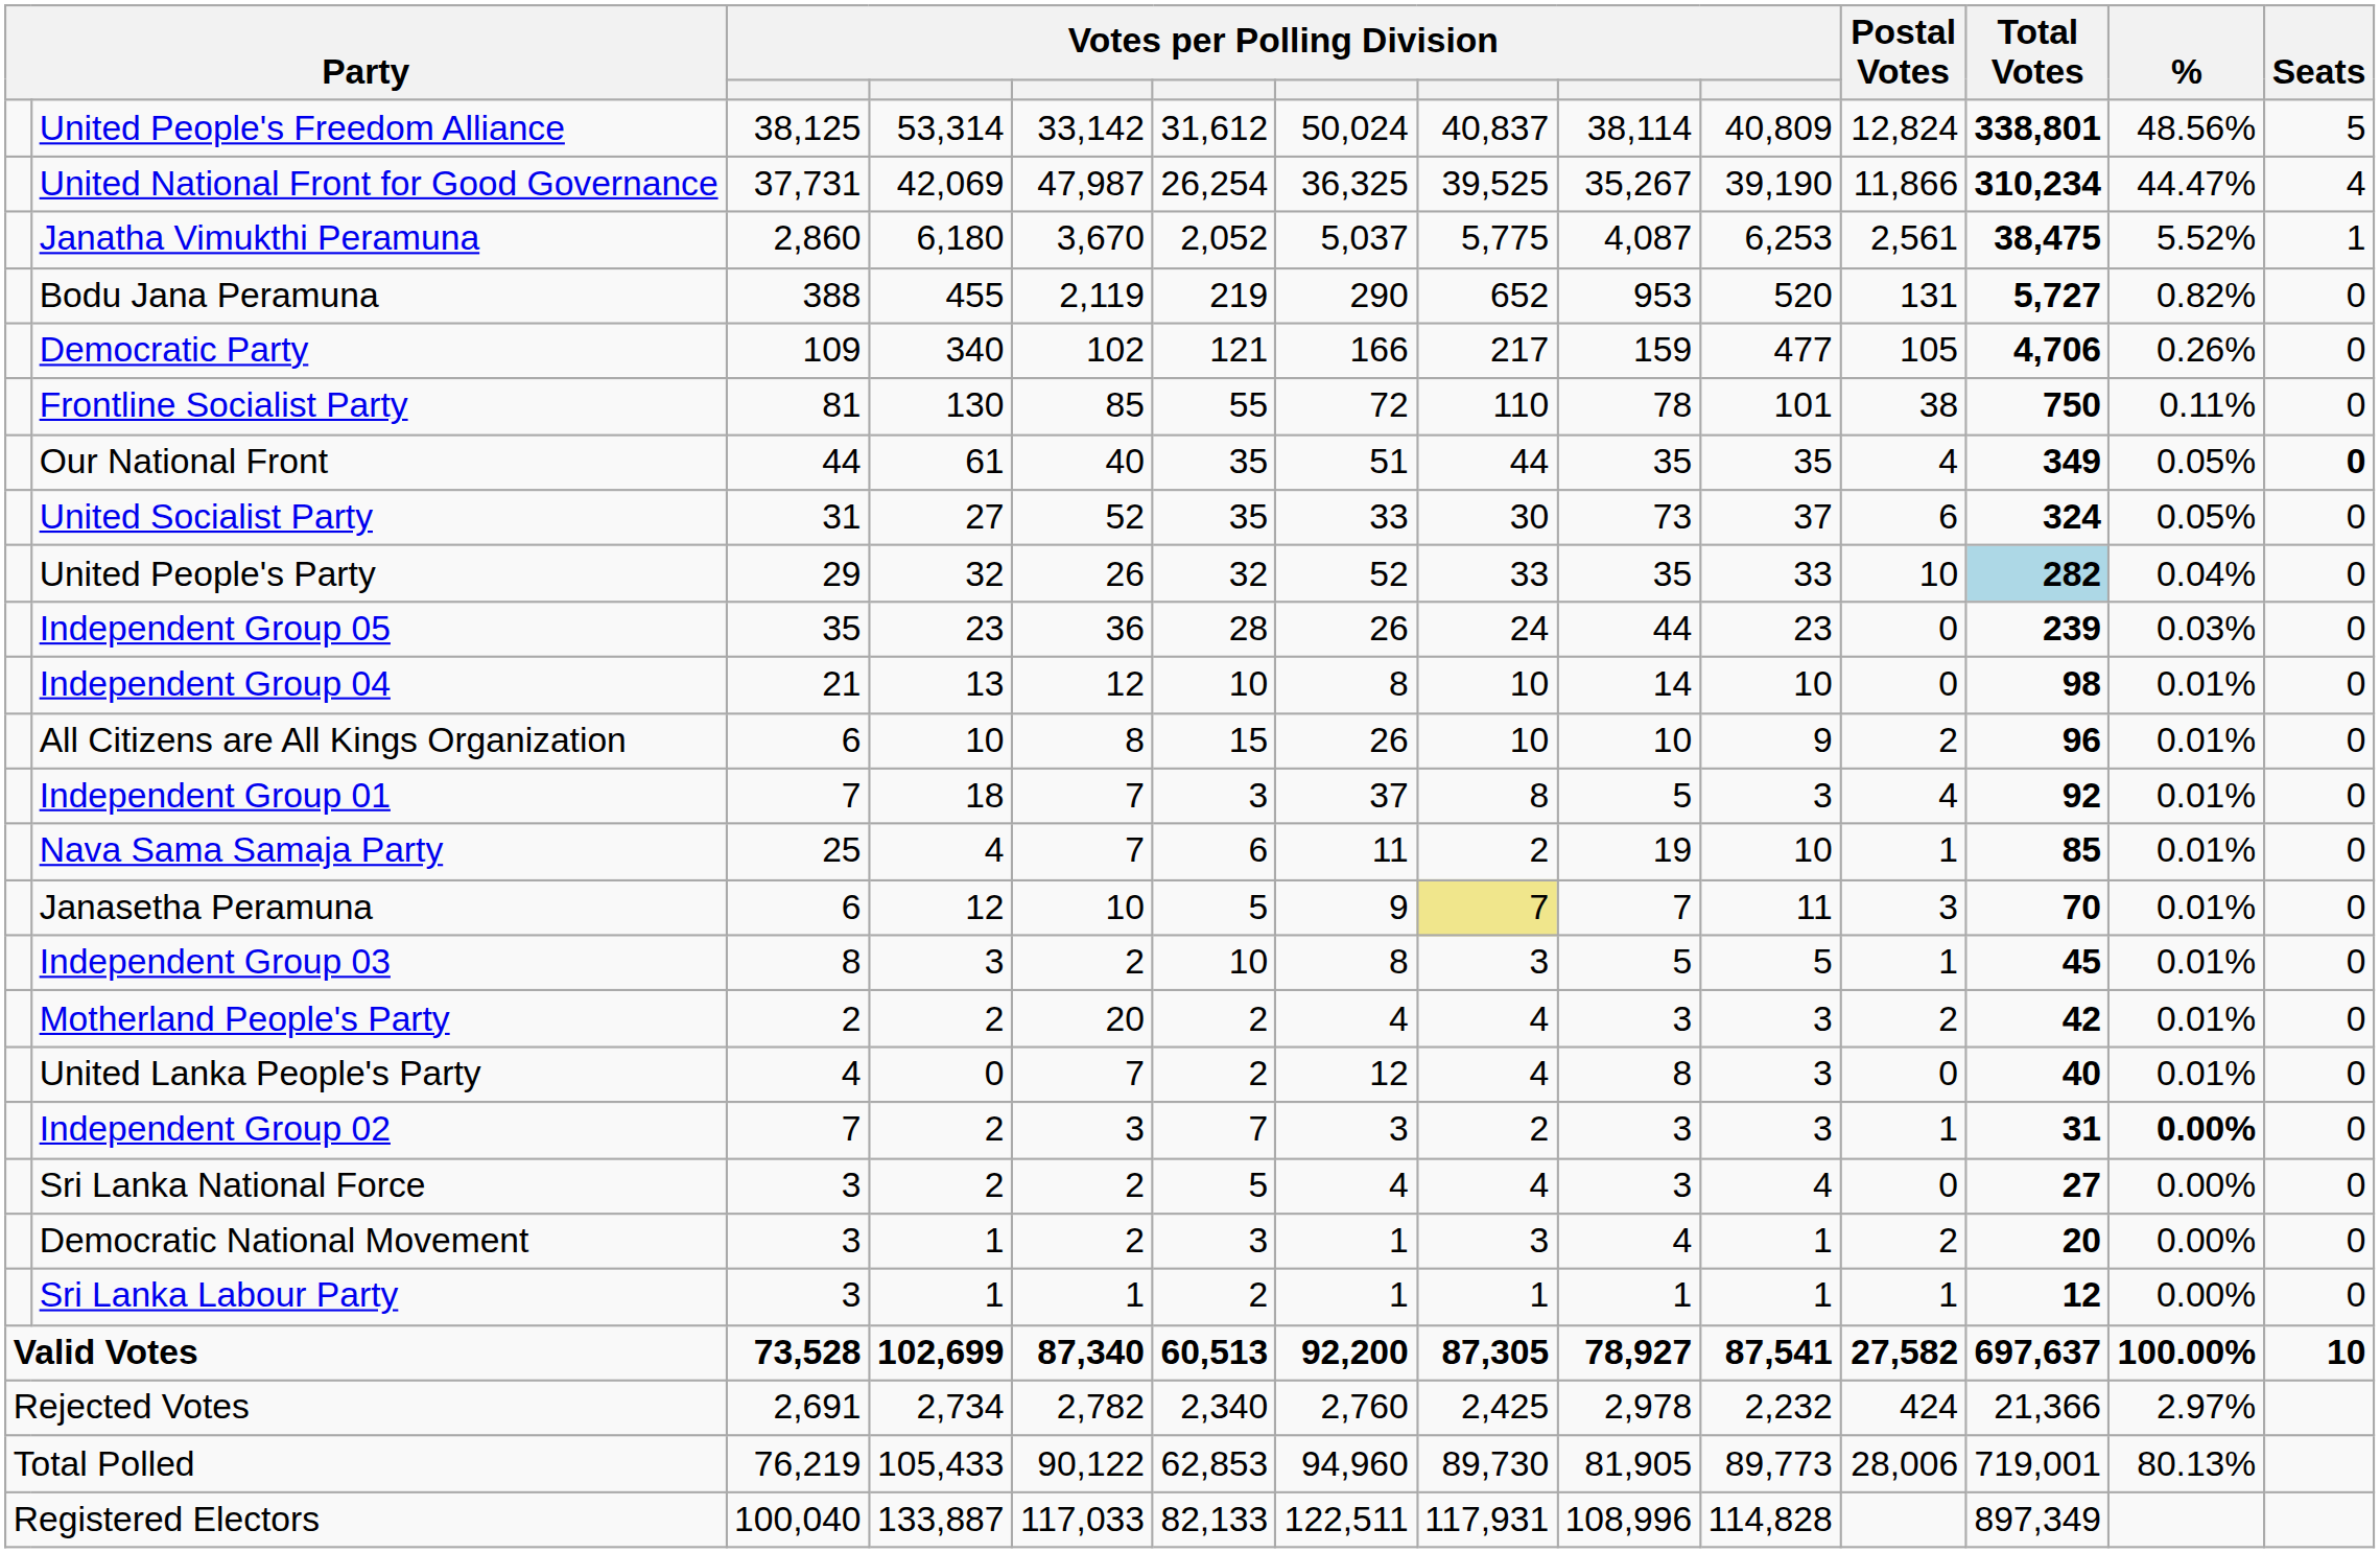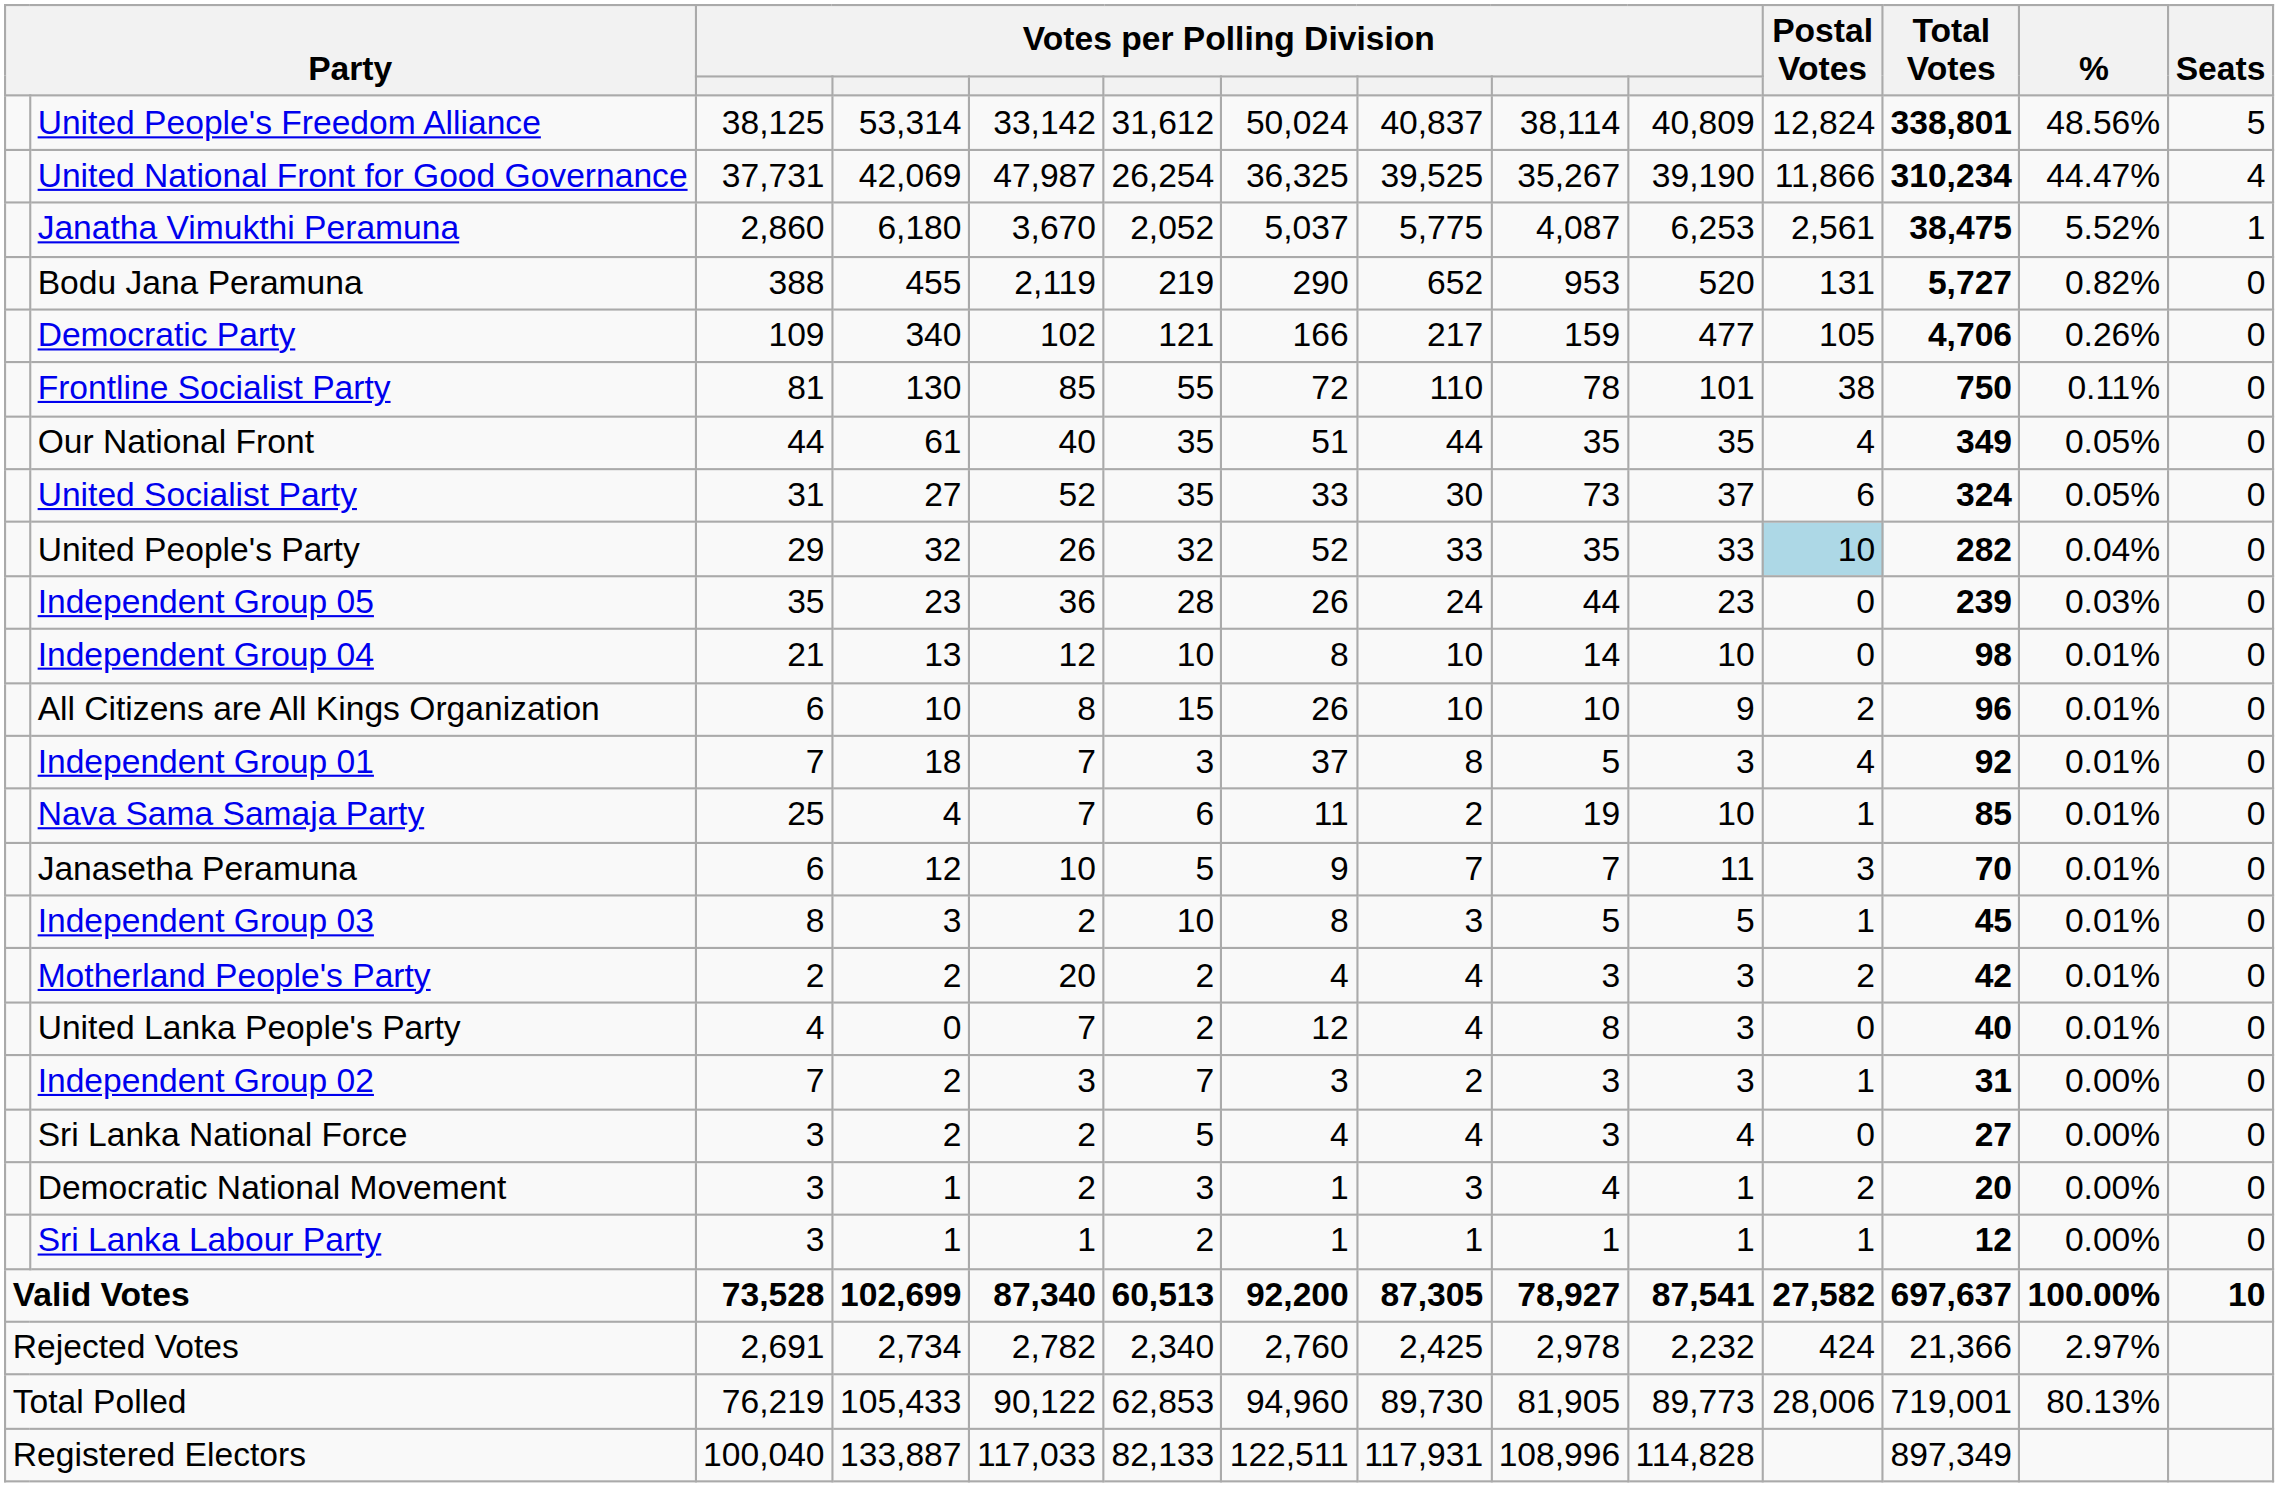Our National Front | Seats: bold -> normal
United People's Party | Postal Votes: no background -> lightblue background
United People's Party | Total Votes: lightblue background -> no background
Janasetha Peramuna | column 8: khaki background -> no background
Independent Group 02 | %: bold -> normal
